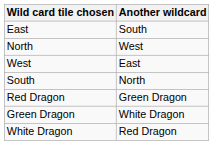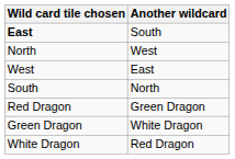row 2 | Wild card tile chosen: normal -> bold
